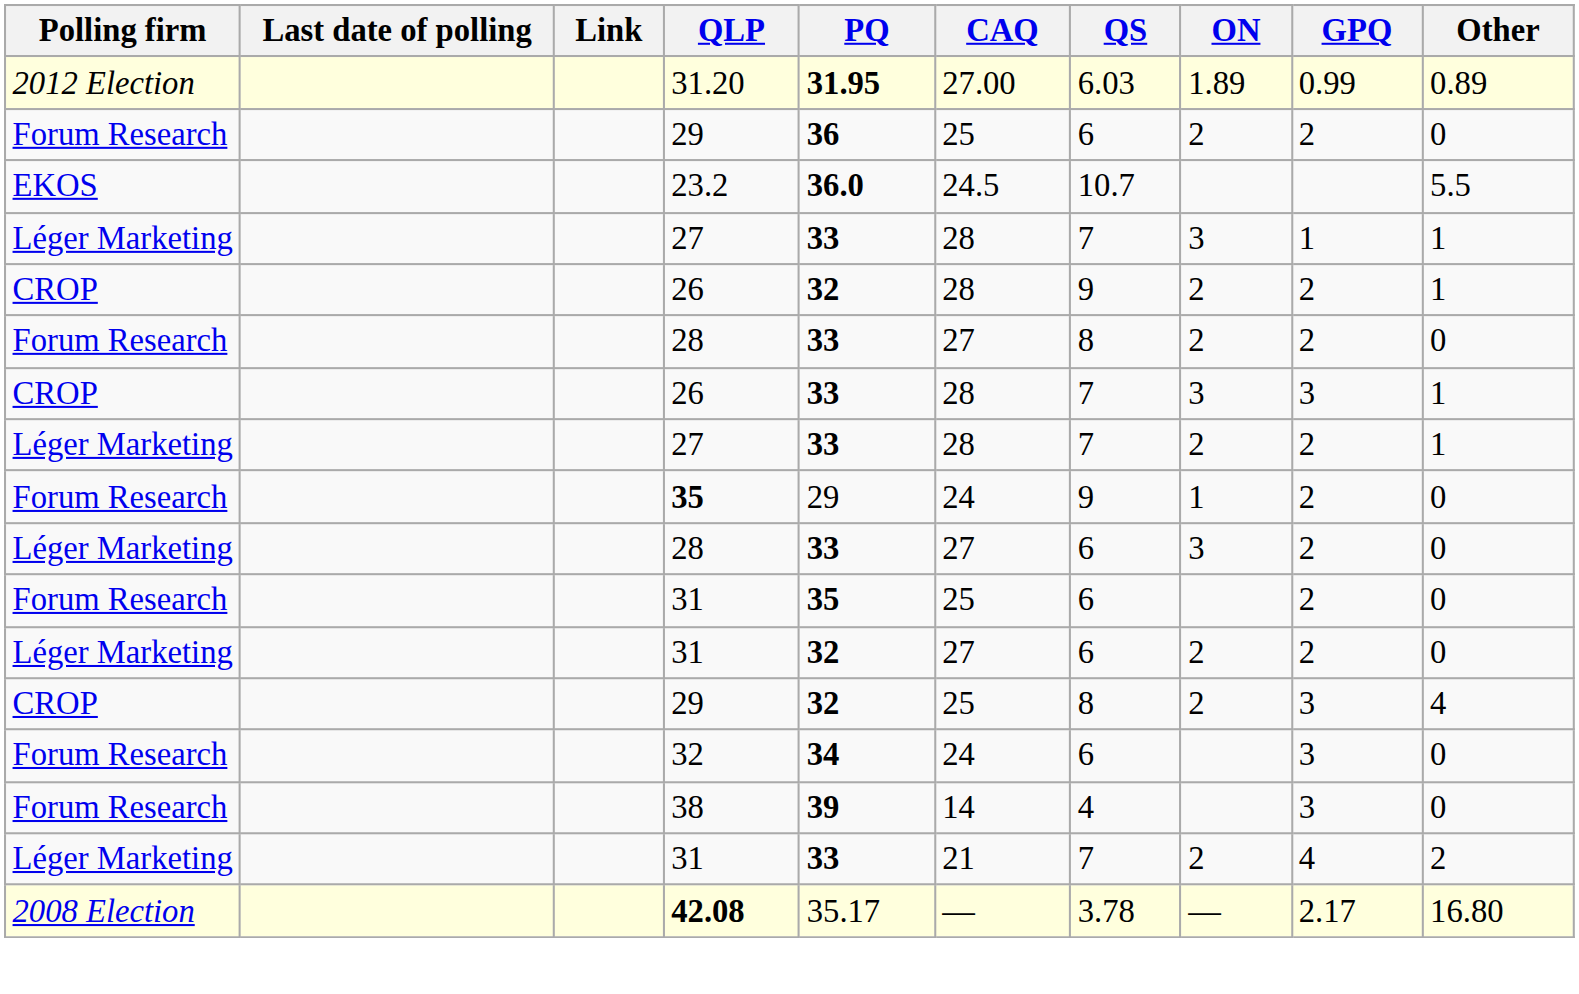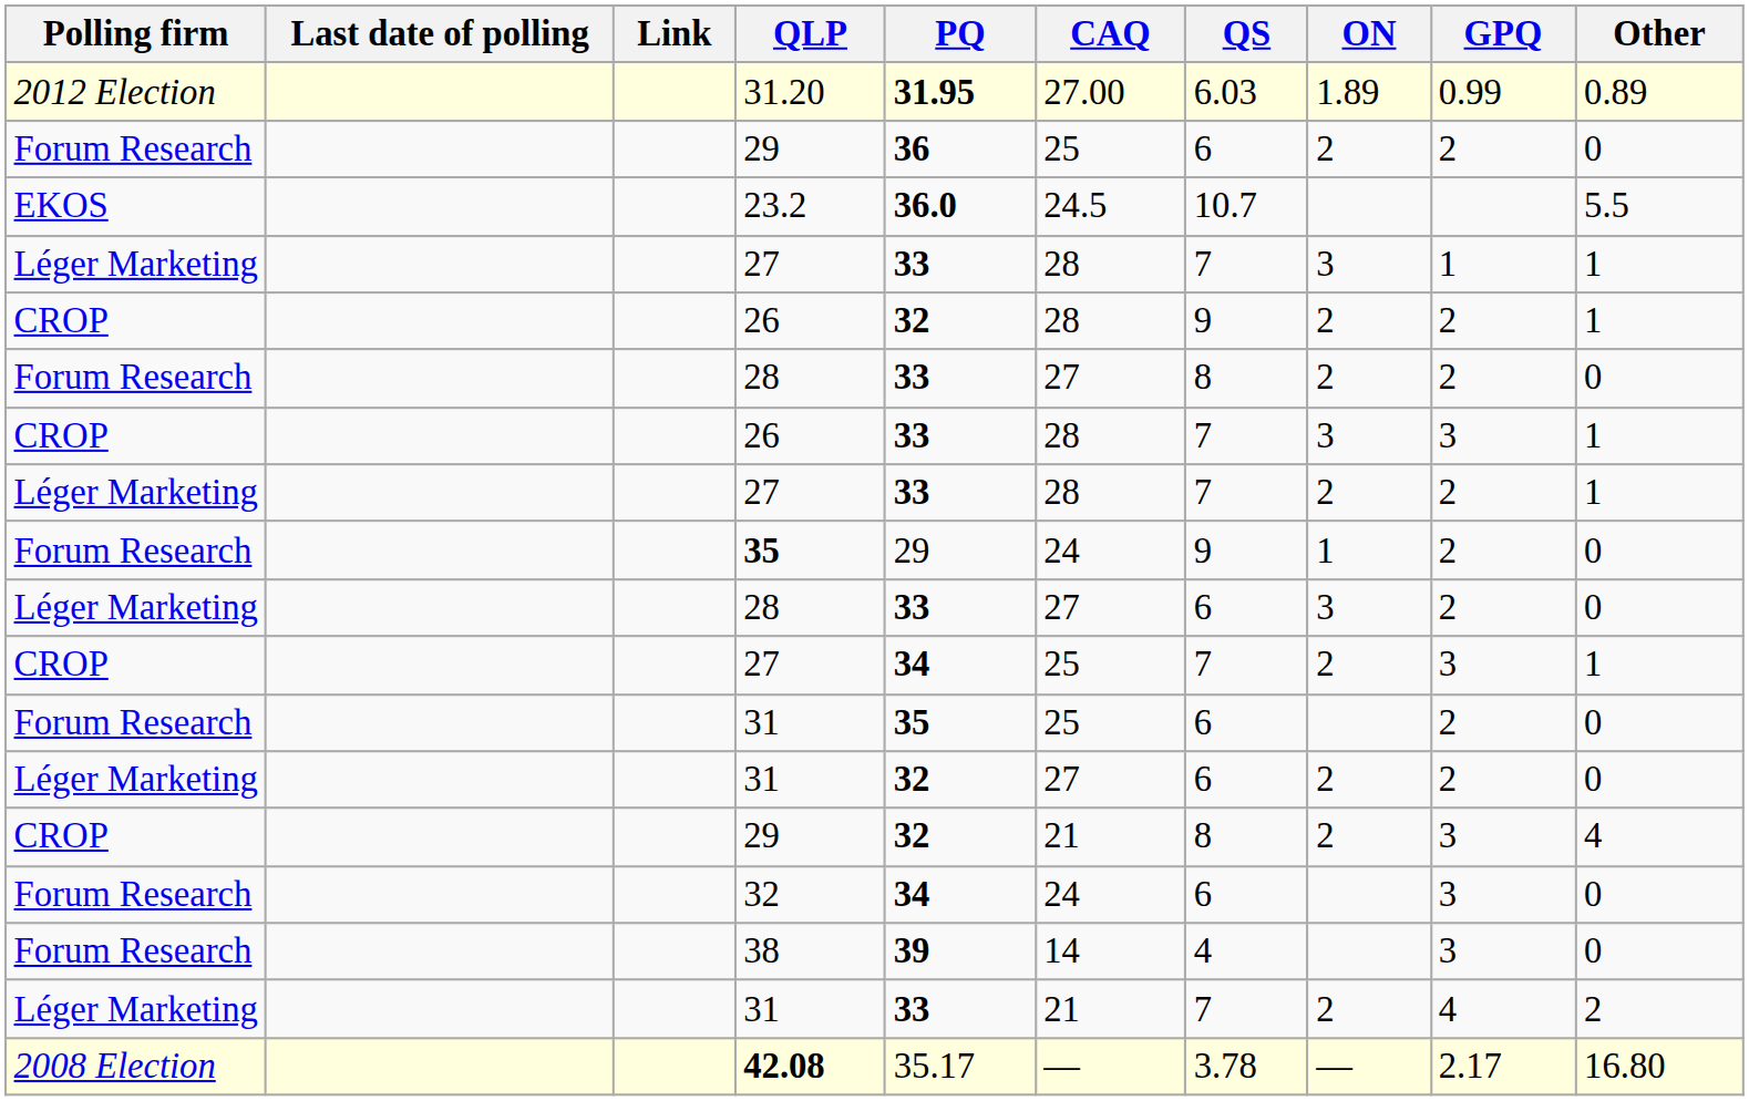+ row: CROP | 27 | 34 | 25 | 7 | 2 | 3 | 1
CROP / 29 | CAQ: 25 -> 21
